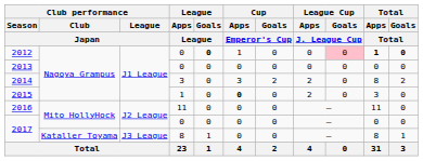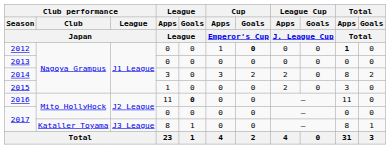2012 | League / Goals / League: bold -> normal
2012 | Cup / Goals / Emperor's Cup: normal -> bold
2012 | League Cup / Goals / J. League Cup: pink background -> no background
2012 | Total / Goals / Total: bold -> normal
2015 | Cup / Apps / Emperor's Cup: bold -> normal
2016 | League / Goals / League: normal -> bold
